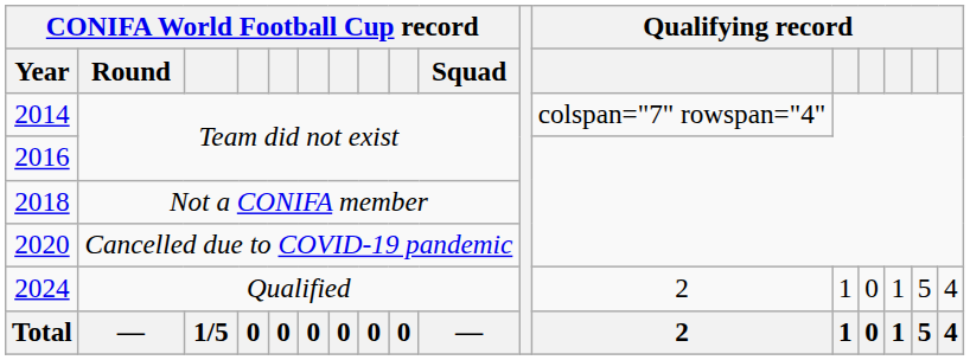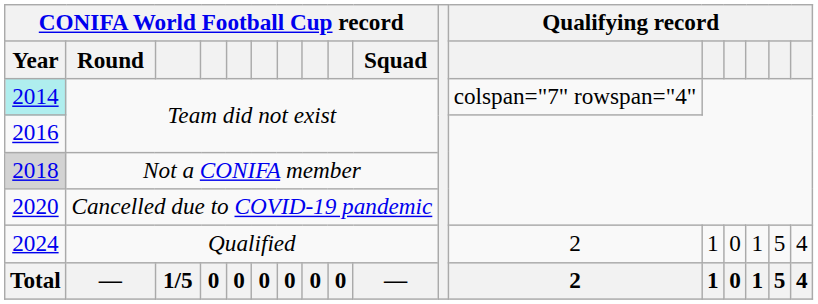2014 | CONIFA World Football Cup record / Year: no background -> paleturquoise background
2018 | CONIFA World Football Cup record / Year: no background -> lightgrey background
